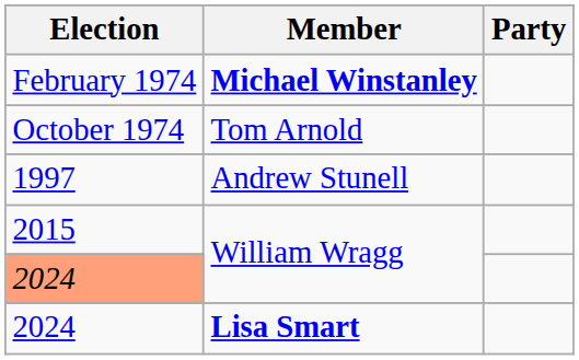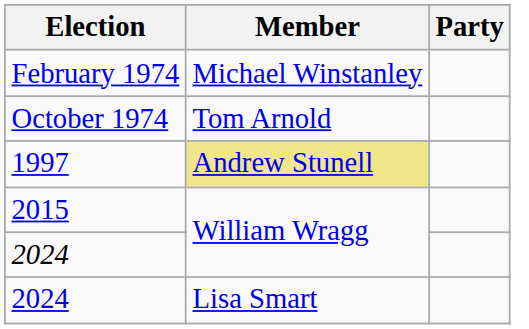February 1974 | Member: bold -> normal
1997 | Member: no background -> khaki background
2024 / William Wragg | Election: lightsalmon background -> no background
2024 / Lisa Smart | Member: bold -> normal
